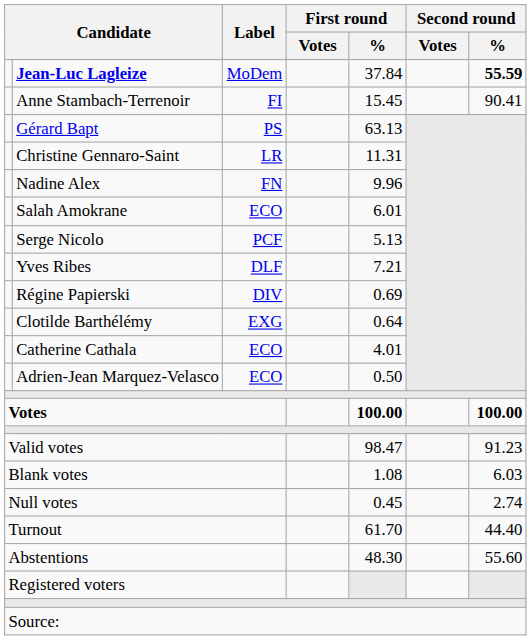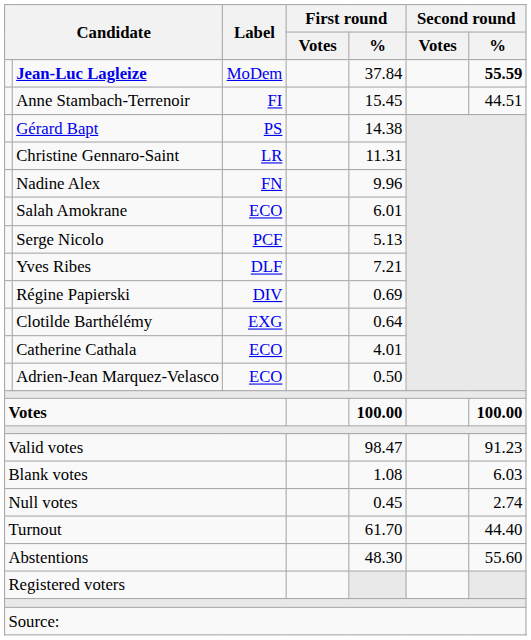Anne Stambach-Terrenoir | Second round / %: 90.41 -> 44.51
Gérard Bapt | First round / %: 63.13 -> 14.38
